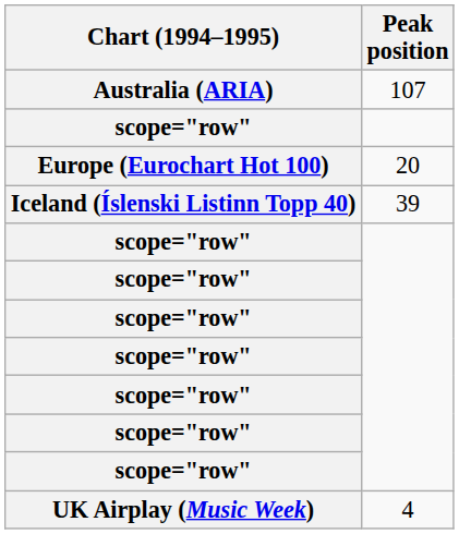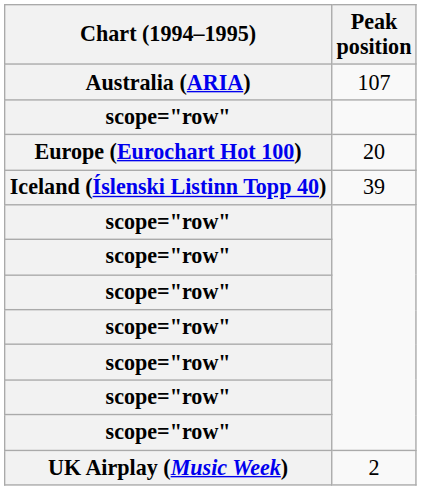UK Airplay (Music Week) | Peak position: 4 -> 2
